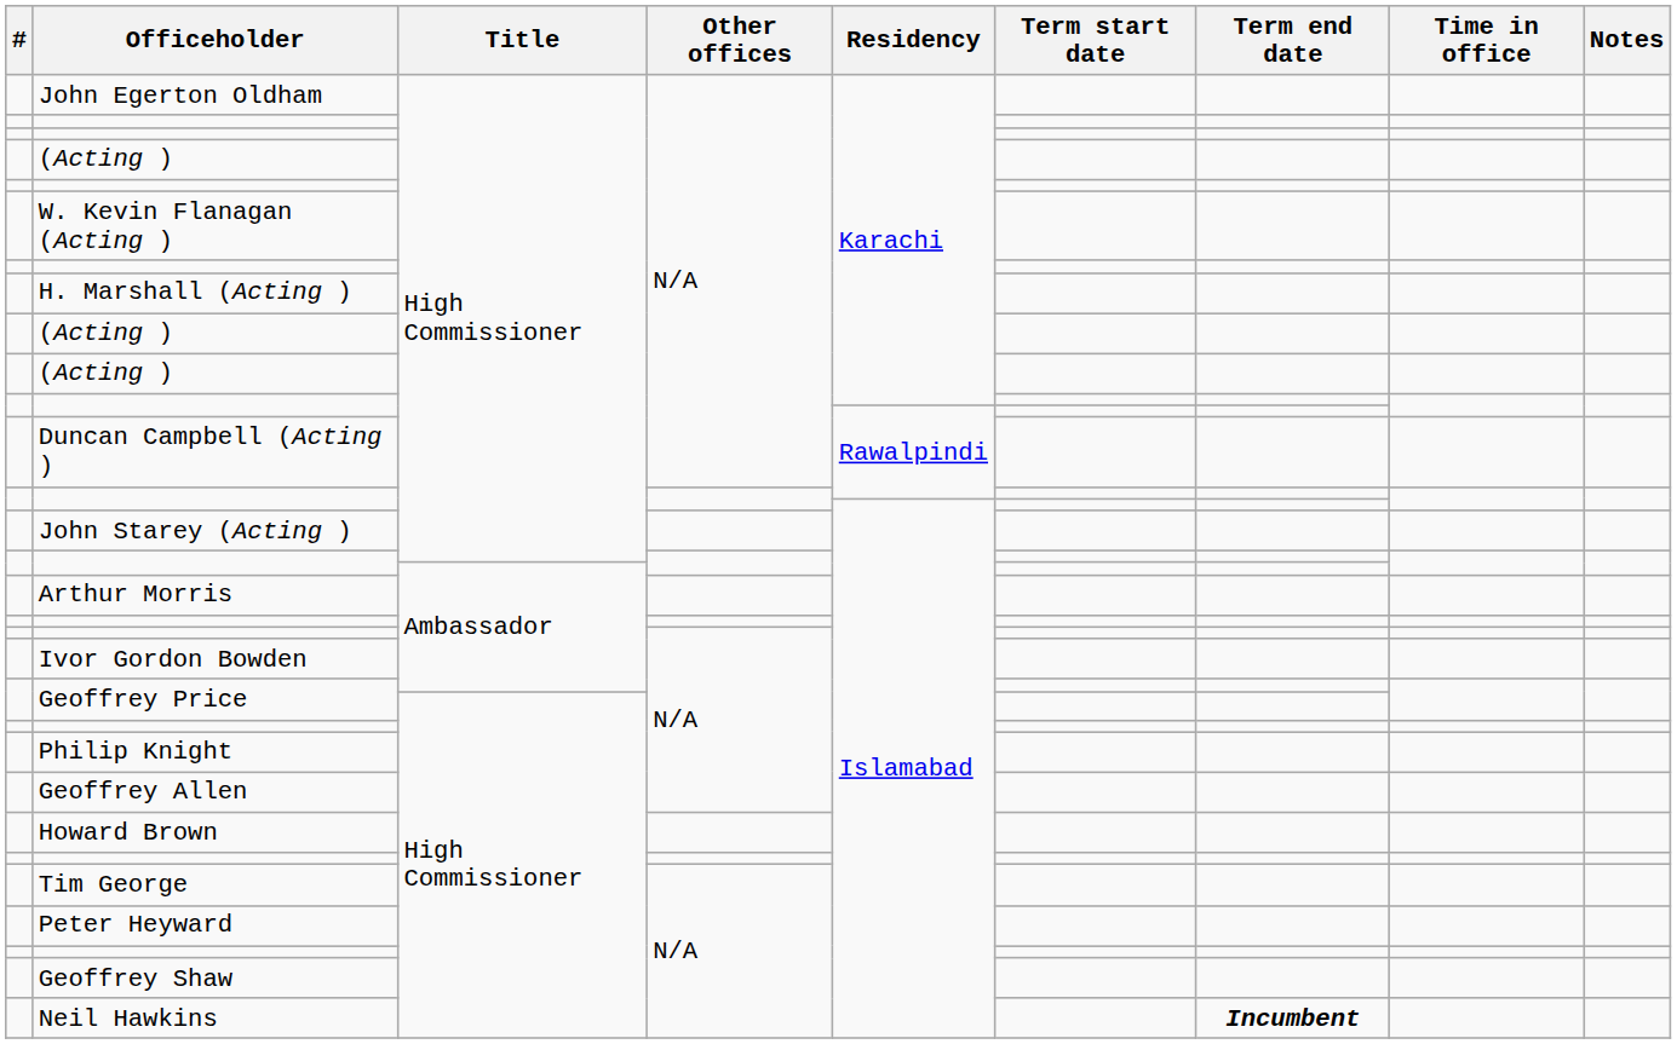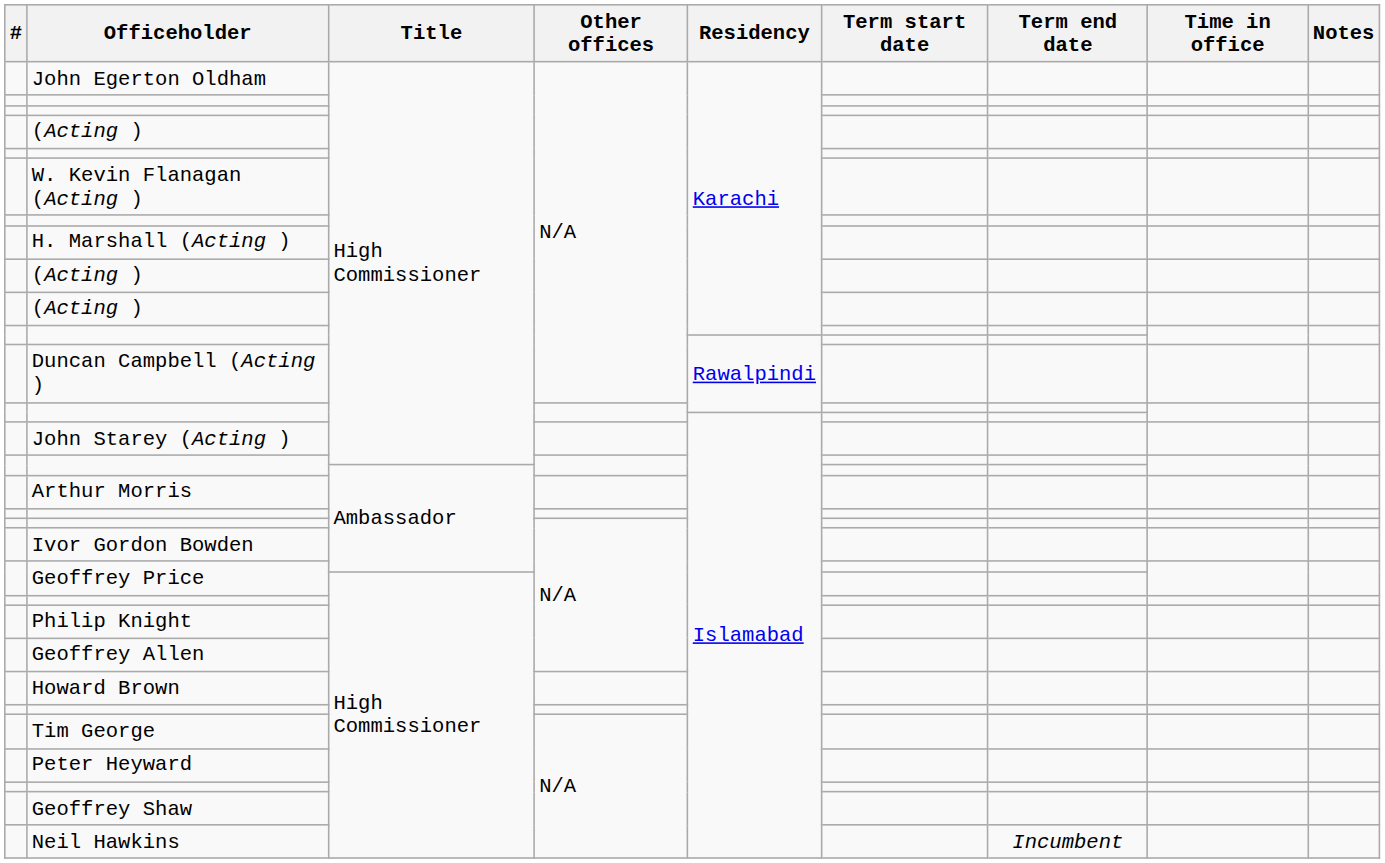Neil Hawkins | Term end date: bold -> normal
